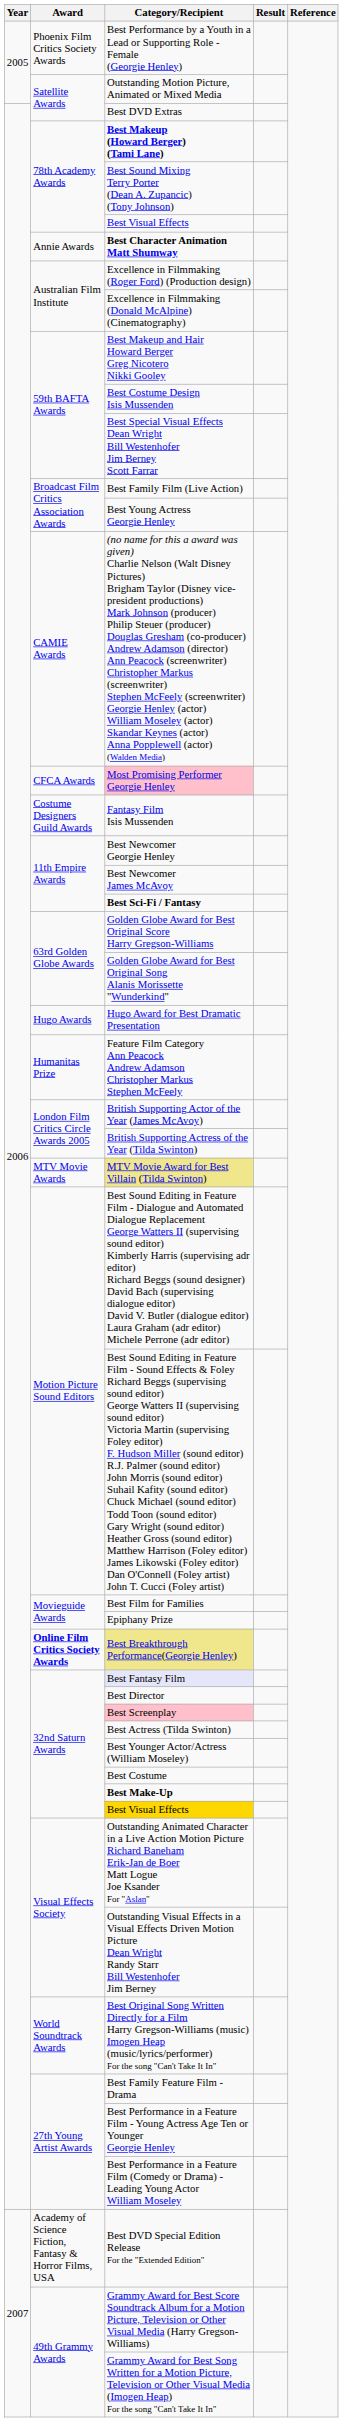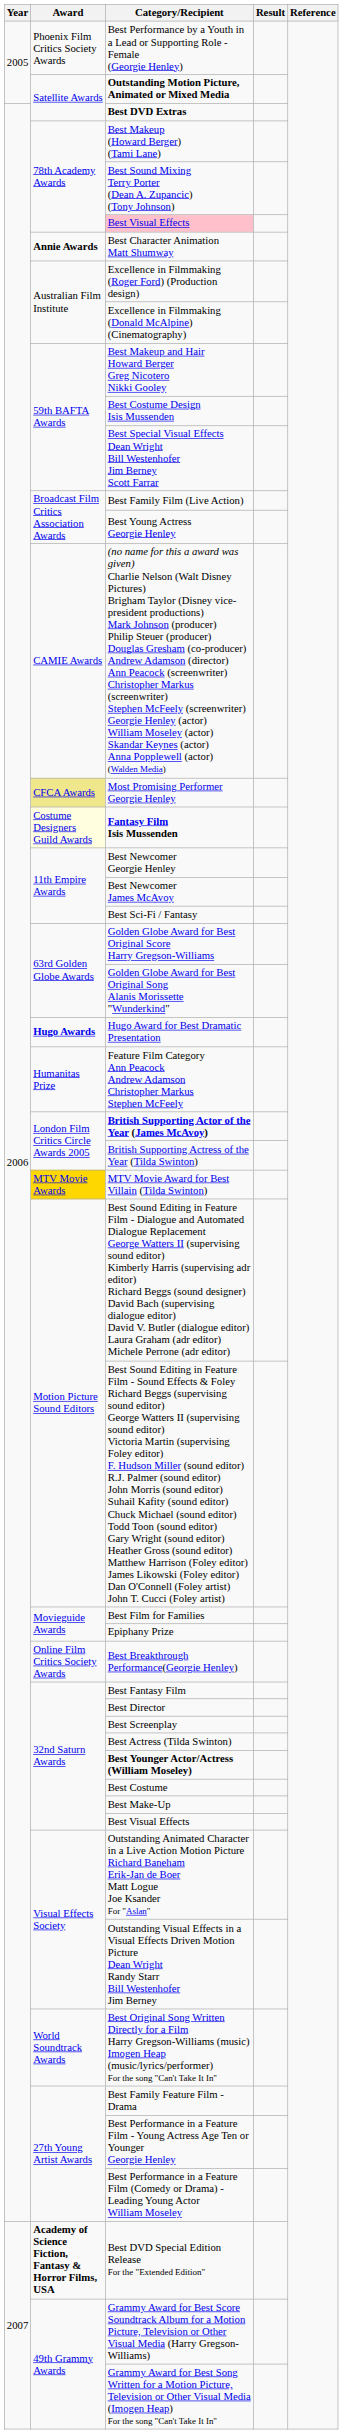Outstanding Motion Picture, Animated or Mixed Media | Category/Recipient: normal -> bold
Best DVD Extras | Category/Recipient: normal -> bold
Best Makeup (Howard Berger) (Tami Lane) | Category/Recipient: bold -> normal
78th Academy Awards / Best Visual Effects | Category/Recipient: no background -> pink background
Best Character Animation Matt Shumway | Award: normal -> bold
Best Character Animation Matt Shumway | Category/Recipient: bold -> normal
Most Promising Performer Georgie Henley | Award: no background -> khaki background
Most Promising Performer Georgie Henley | Category/Recipient: pink background -> no background
Fantasy Film Isis Mussenden | Award: no background -> lightyellow background
Fantasy Film Isis Mussenden | Category/Recipient: normal -> bold
Best Sci-Fi / Fantasy | Category/Recipient: bold -> normal
Hugo Award for Best Dramatic Presentation | Award: normal -> bold
British Supporting Actor of the Year (James McAvoy) | Category/Recipient: normal -> bold
MTV Movie Award for Best Villain (Tilda Swinton) | Award: no background -> gold background
MTV Movie Award for Best Villain (Tilda Swinton) | Category/Recipient: khaki background -> no background
Best Breakthrough Performance(Georgie Henley) | Award: bold -> normal
Best Breakthrough Performance(Georgie Henley) | Category/Recipient: khaki background -> no background
Best Fantasy Film | Category/Recipient: lavender background -> no background
Best Screenplay | Category/Recipient: pink background -> no background
Best Younger Actor/Actress (William Moseley) | Category/Recipient: normal -> bold
Best Make-Up | Category/Recipient: bold -> normal
32nd Saturn Awards / Best Visual Effects | Category/Recipient: gold background -> no background
Best DVD Special Edition Release For the "Extended Edition" | Award: normal -> bold
